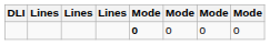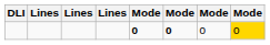row 2 | column 6: normal -> bold
row 2 | column 8: no background -> gold background
